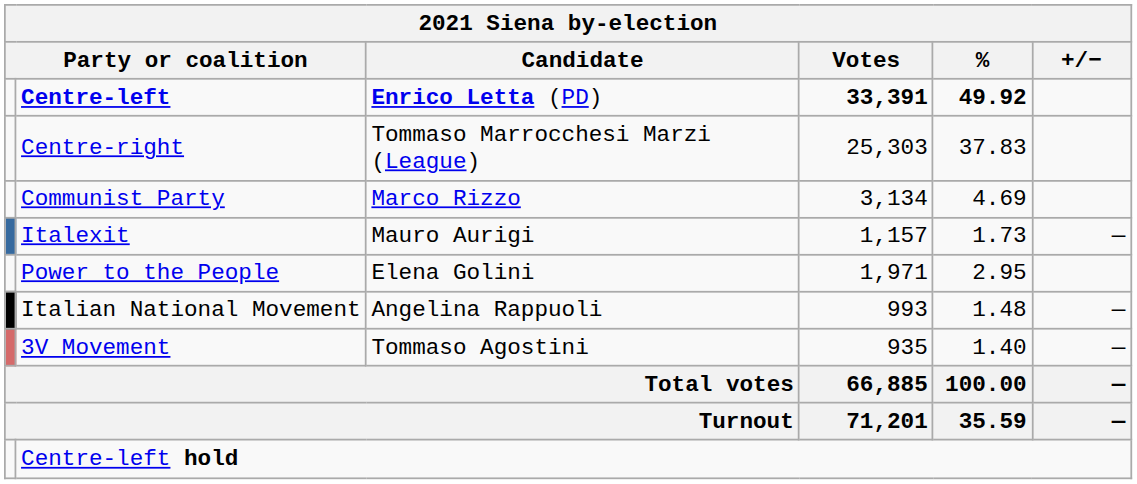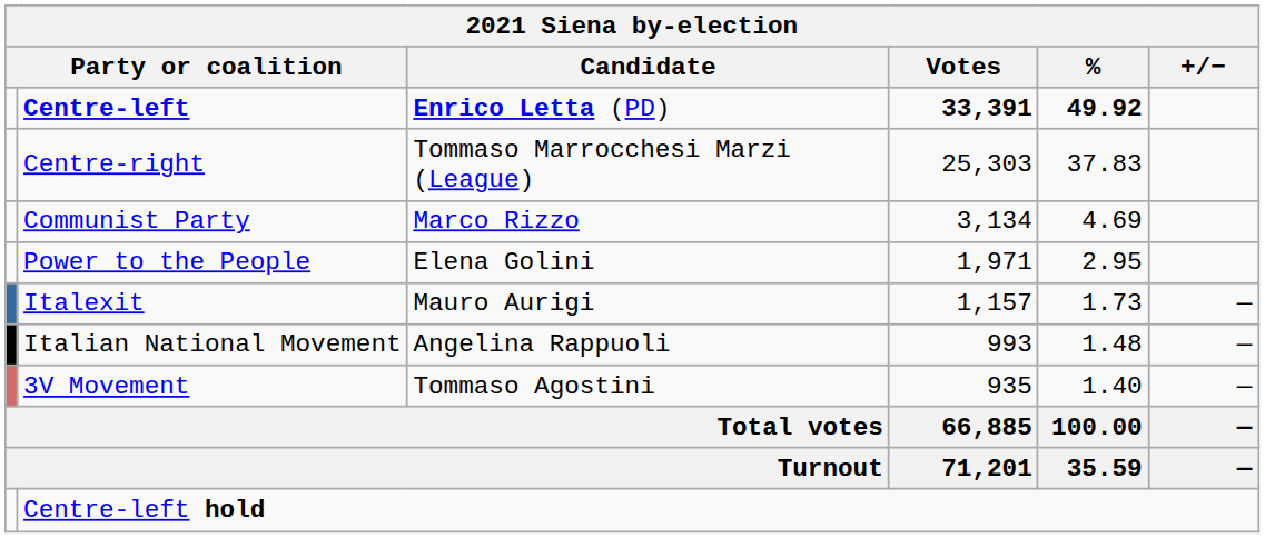rows swapped: Power to the People <-> Italexit
